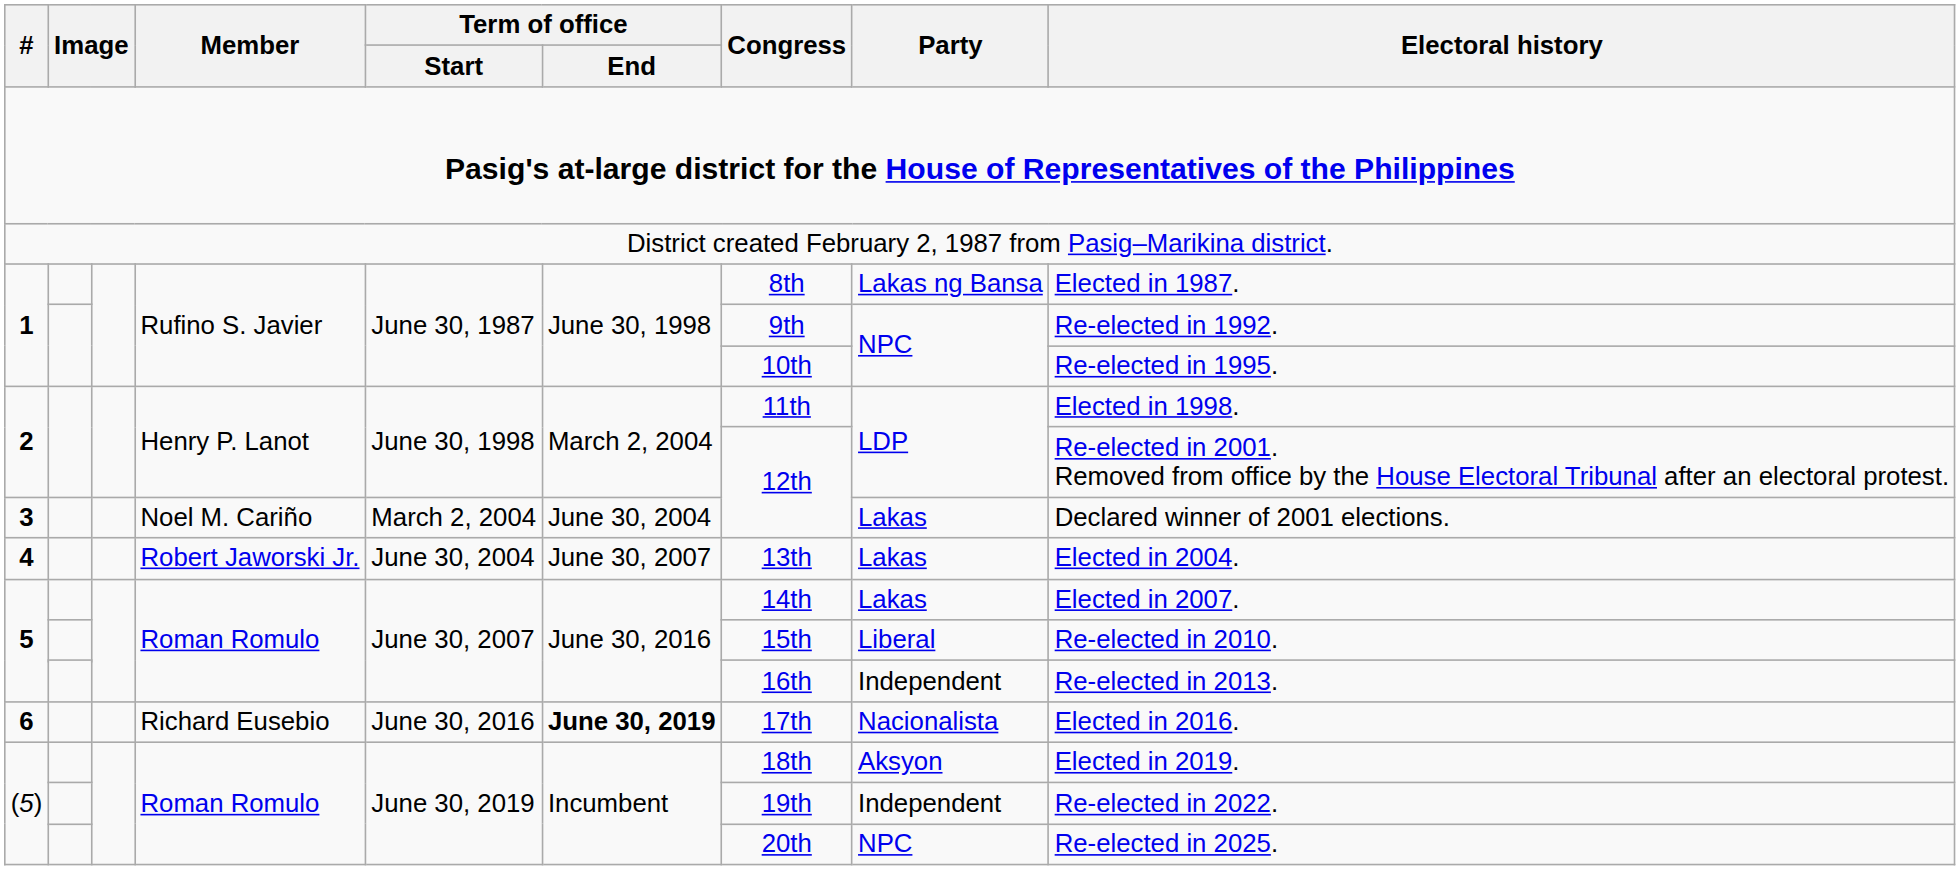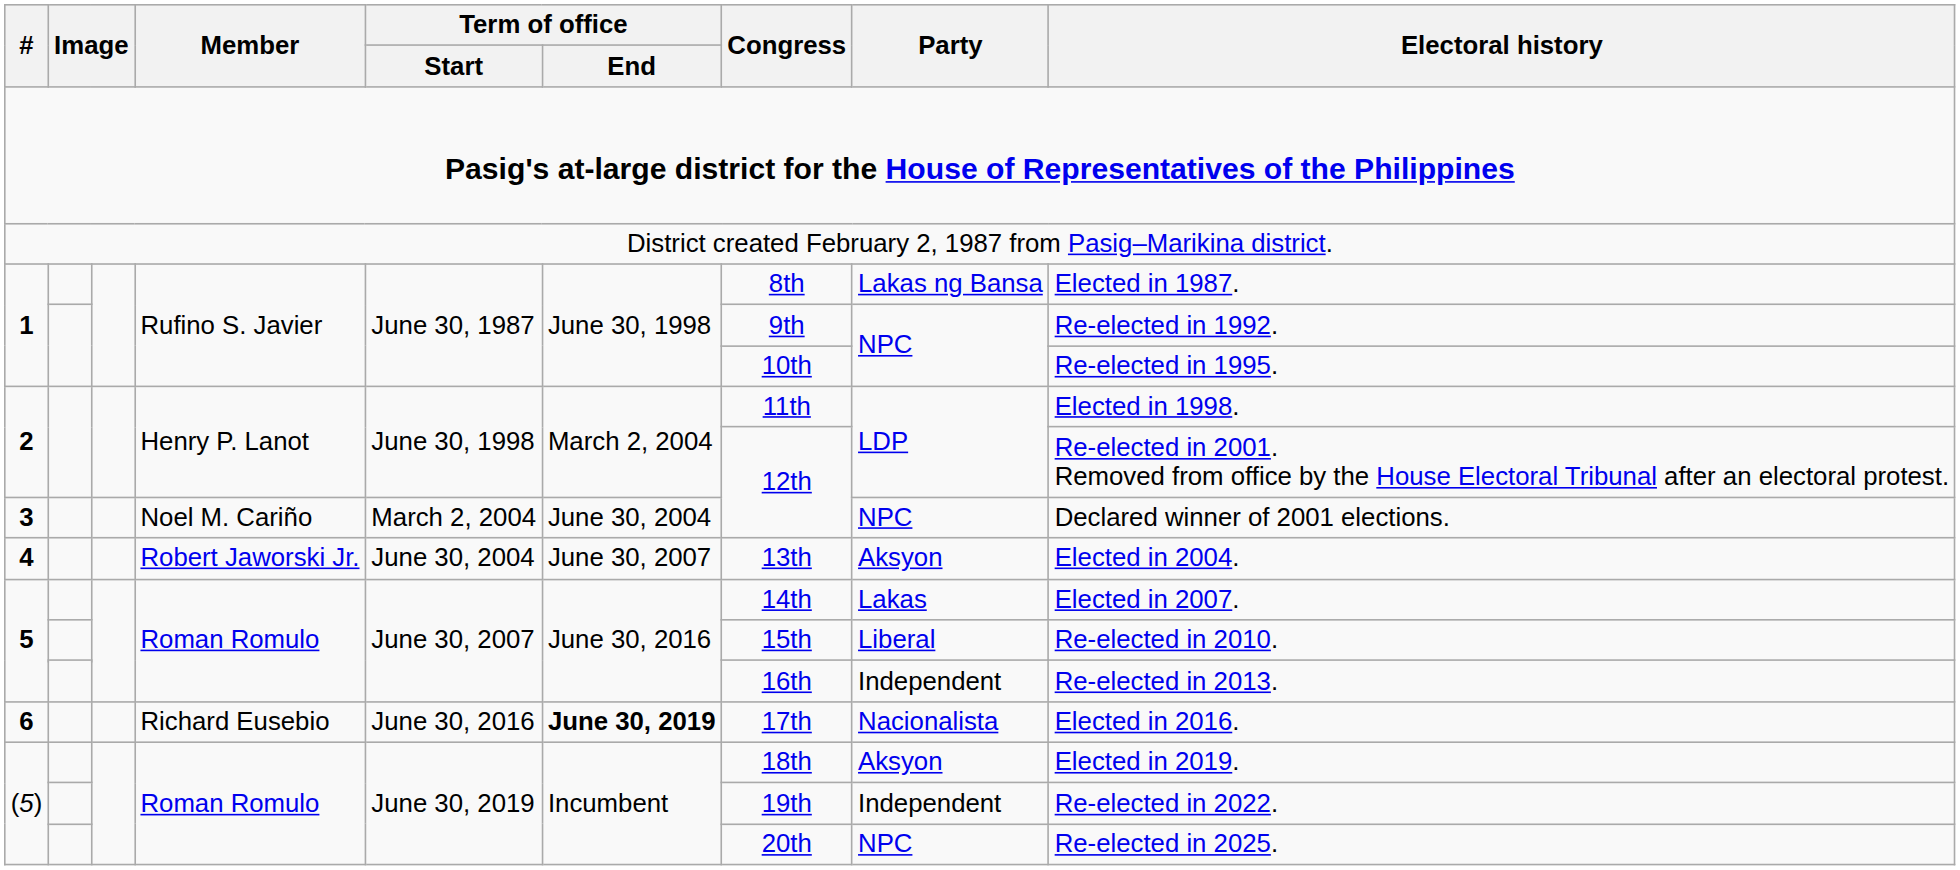3 | Party: Lakas -> NPC
4 | Party: Lakas -> Aksyon
